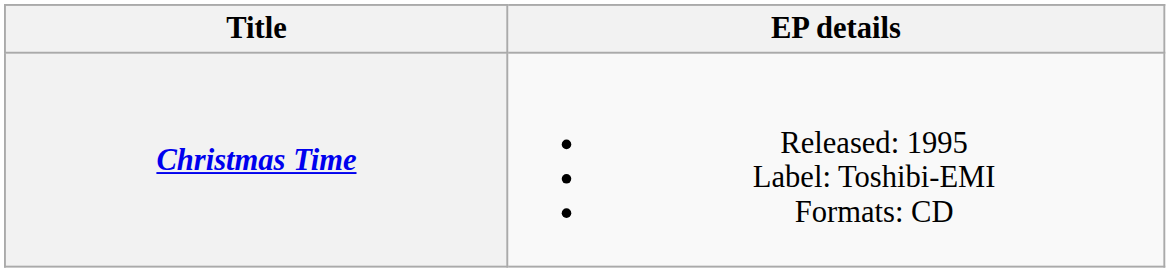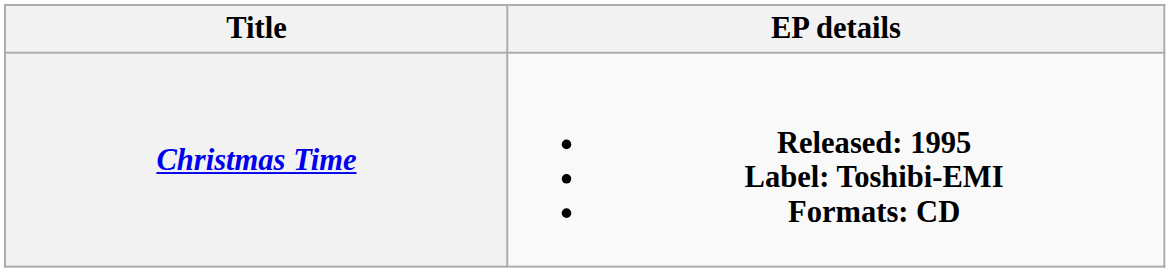Christmas Time | EP details: normal -> bold
